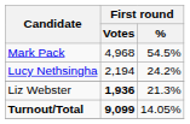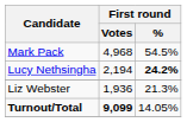Lucy Nethsingha | First round / %: normal -> bold
Liz Webster | First round / Votes: bold -> normal
